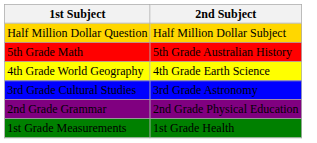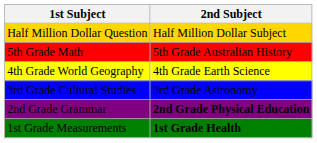2nd Grade Grammar | 2nd Subject: normal -> bold
1st Grade Measurements | 2nd Subject: normal -> bold
